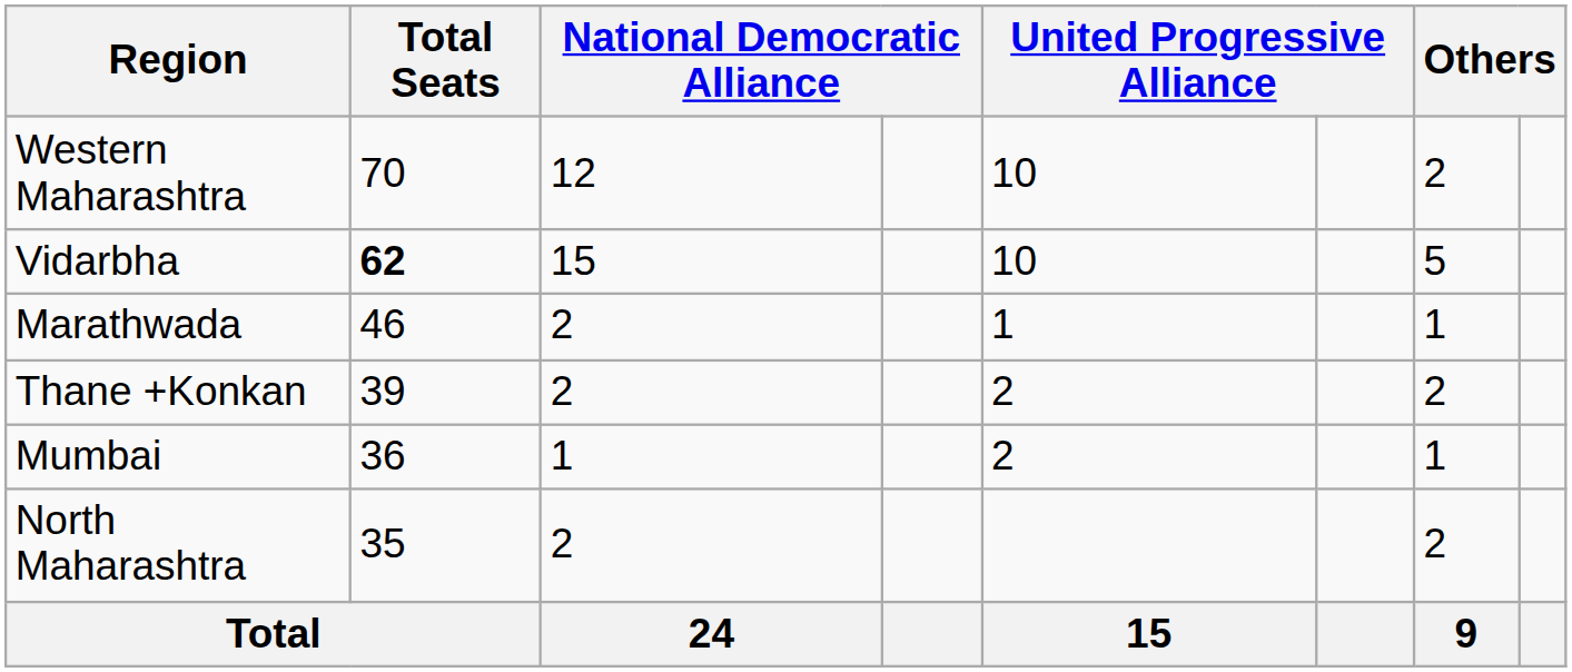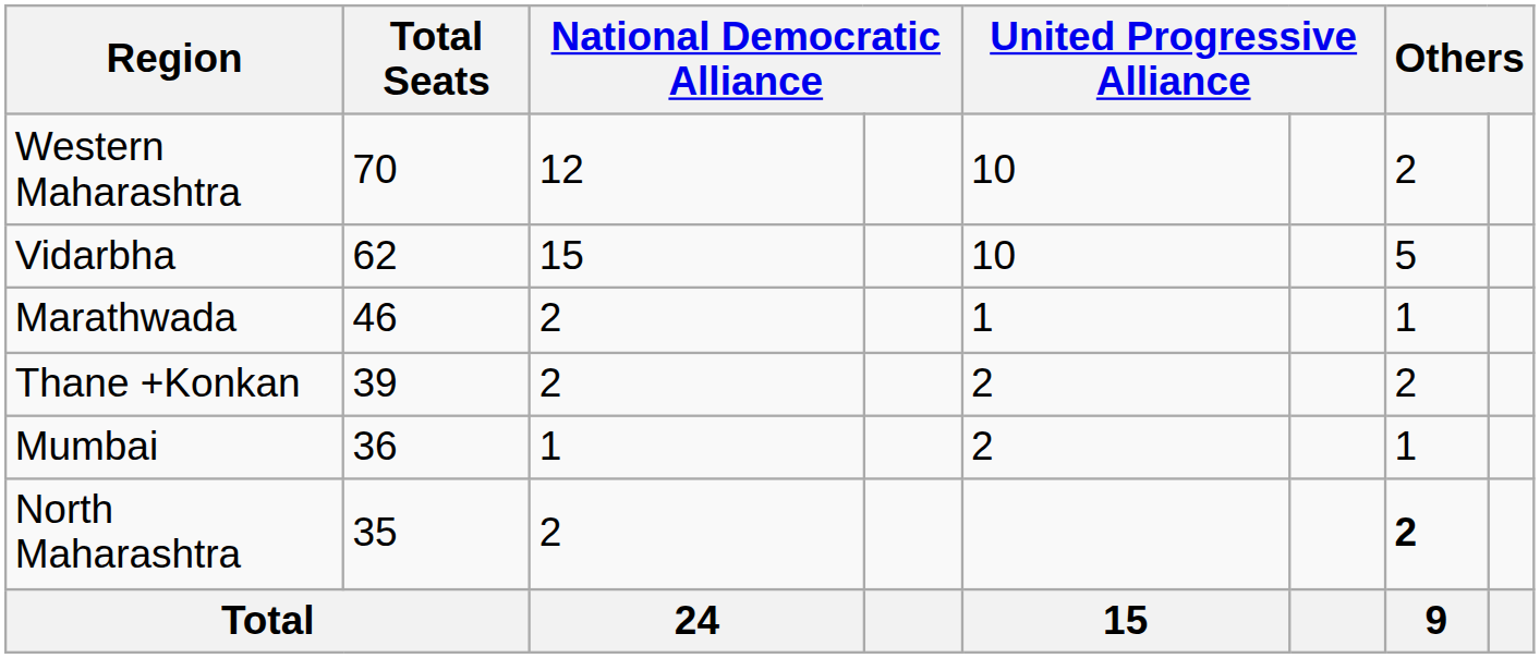Vidarbha | Total Seats: bold -> normal
North Maharashtra | column 7: normal -> bold
